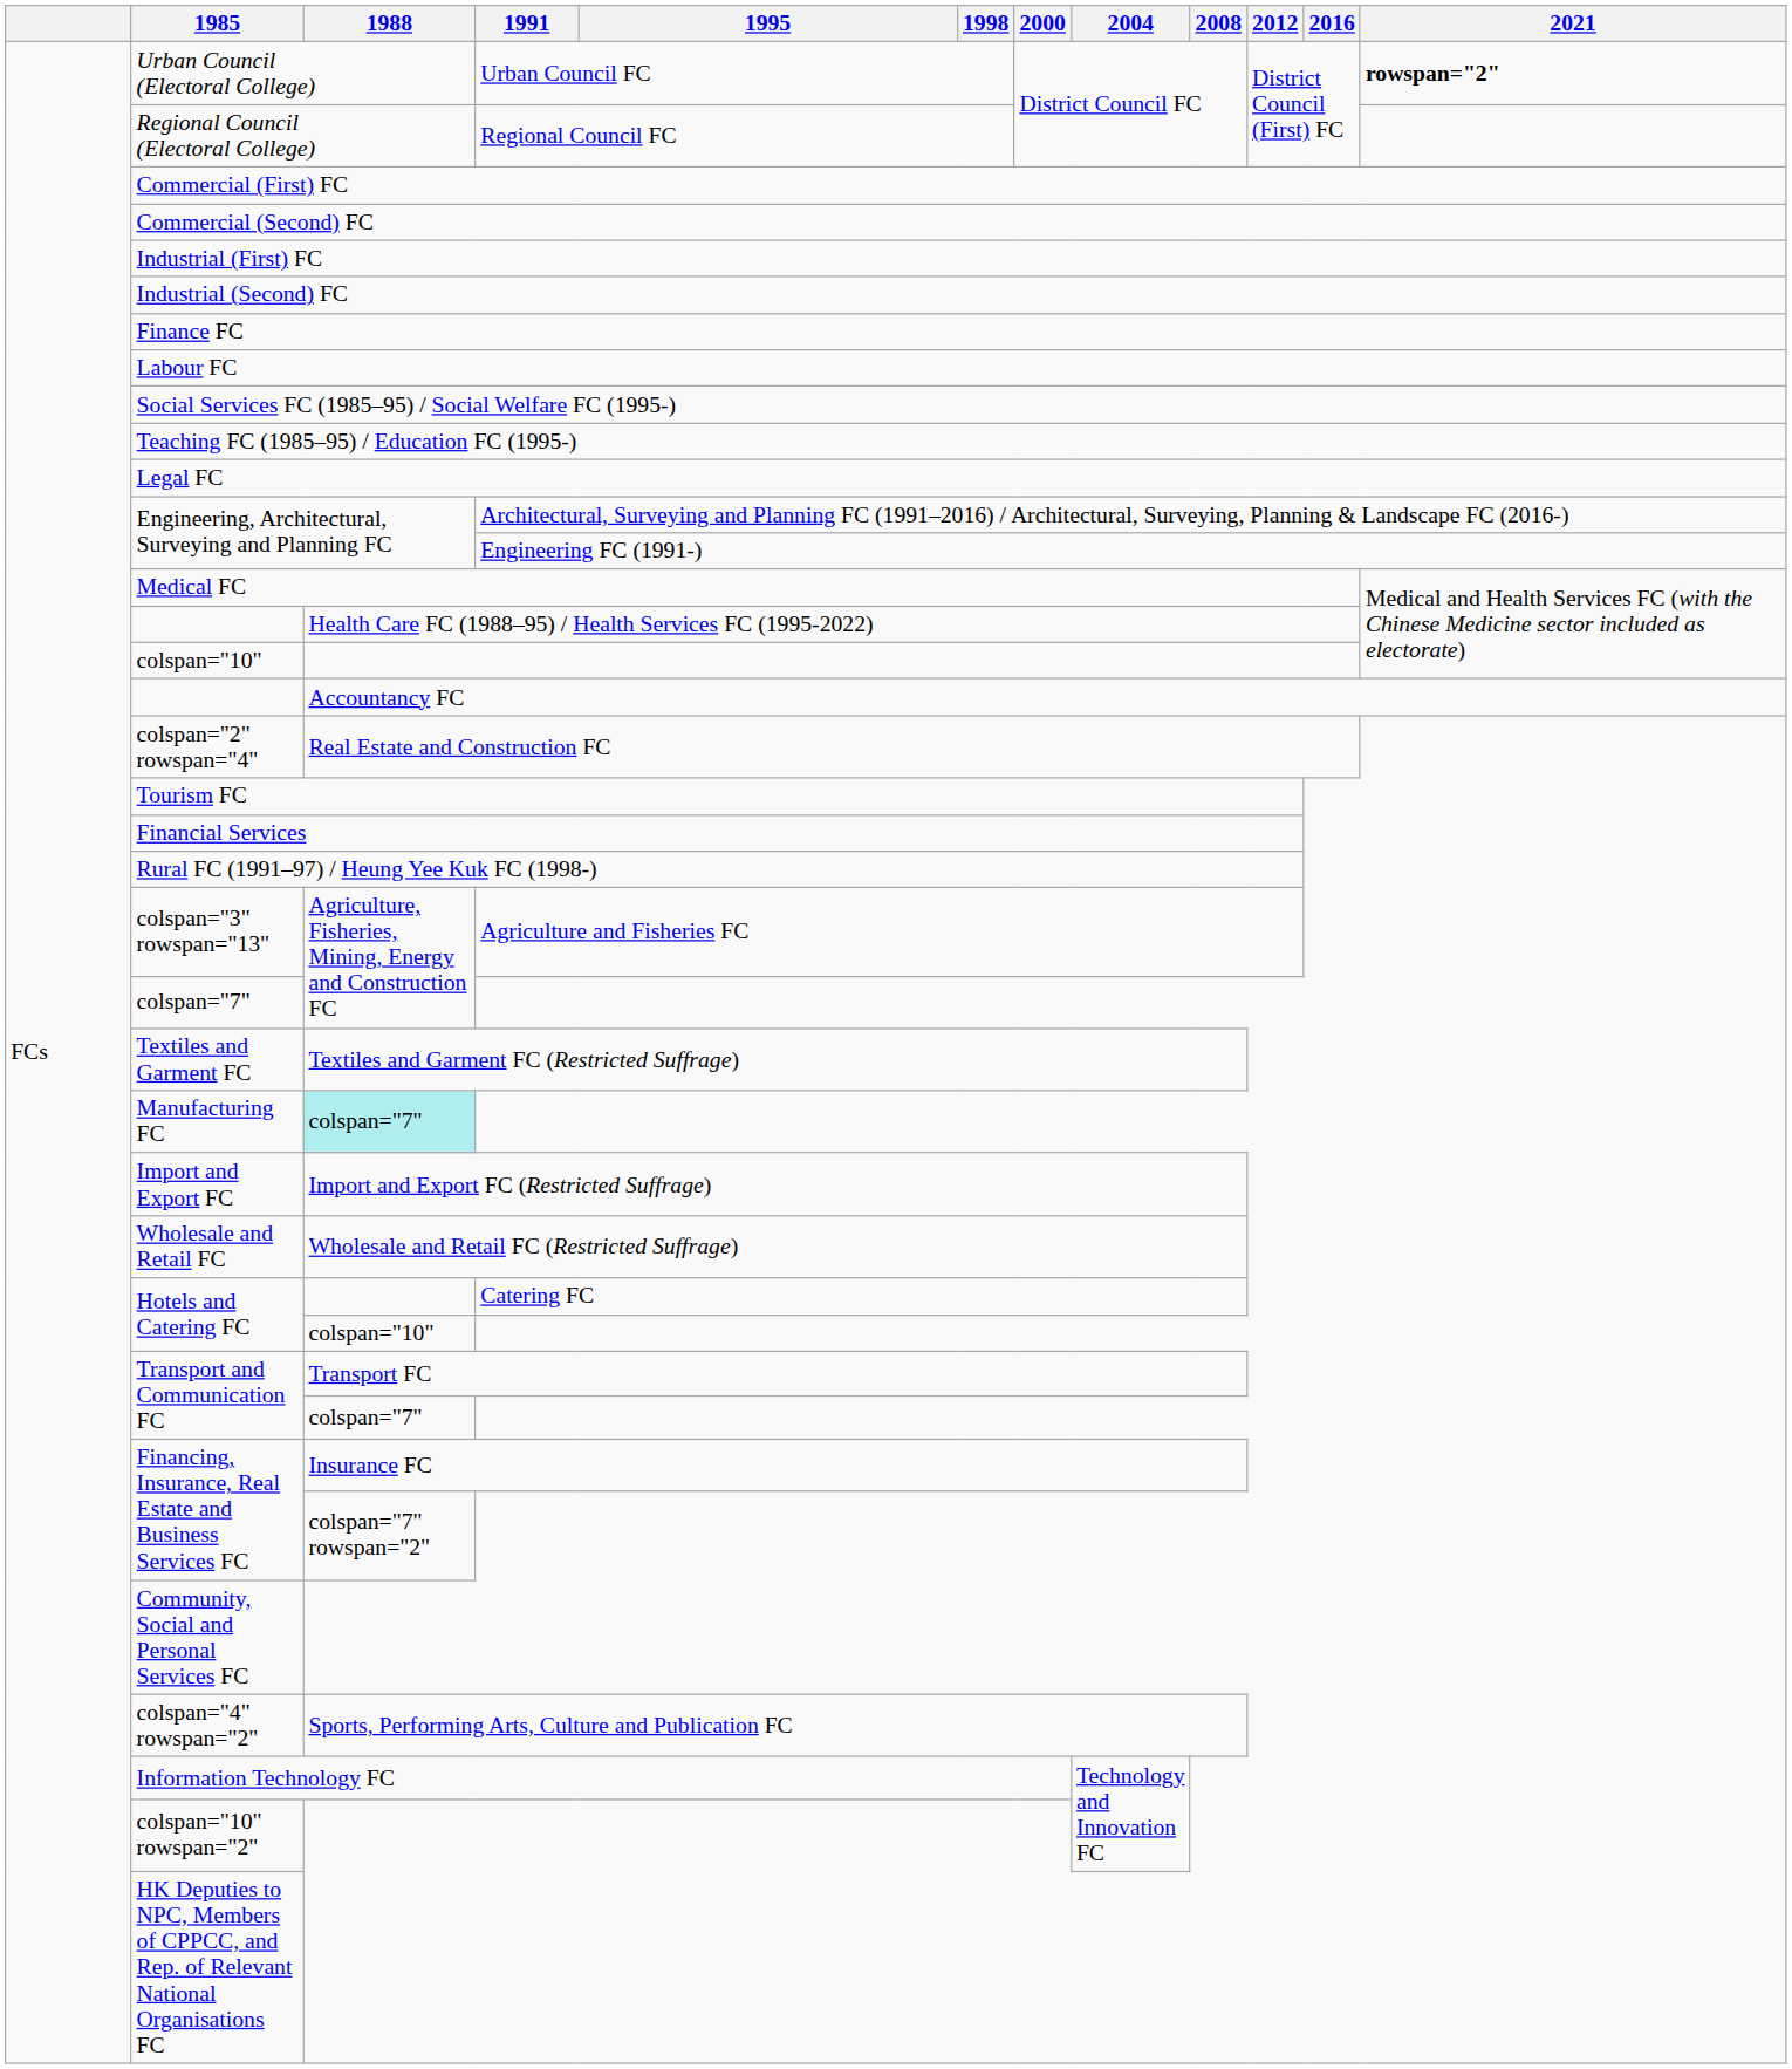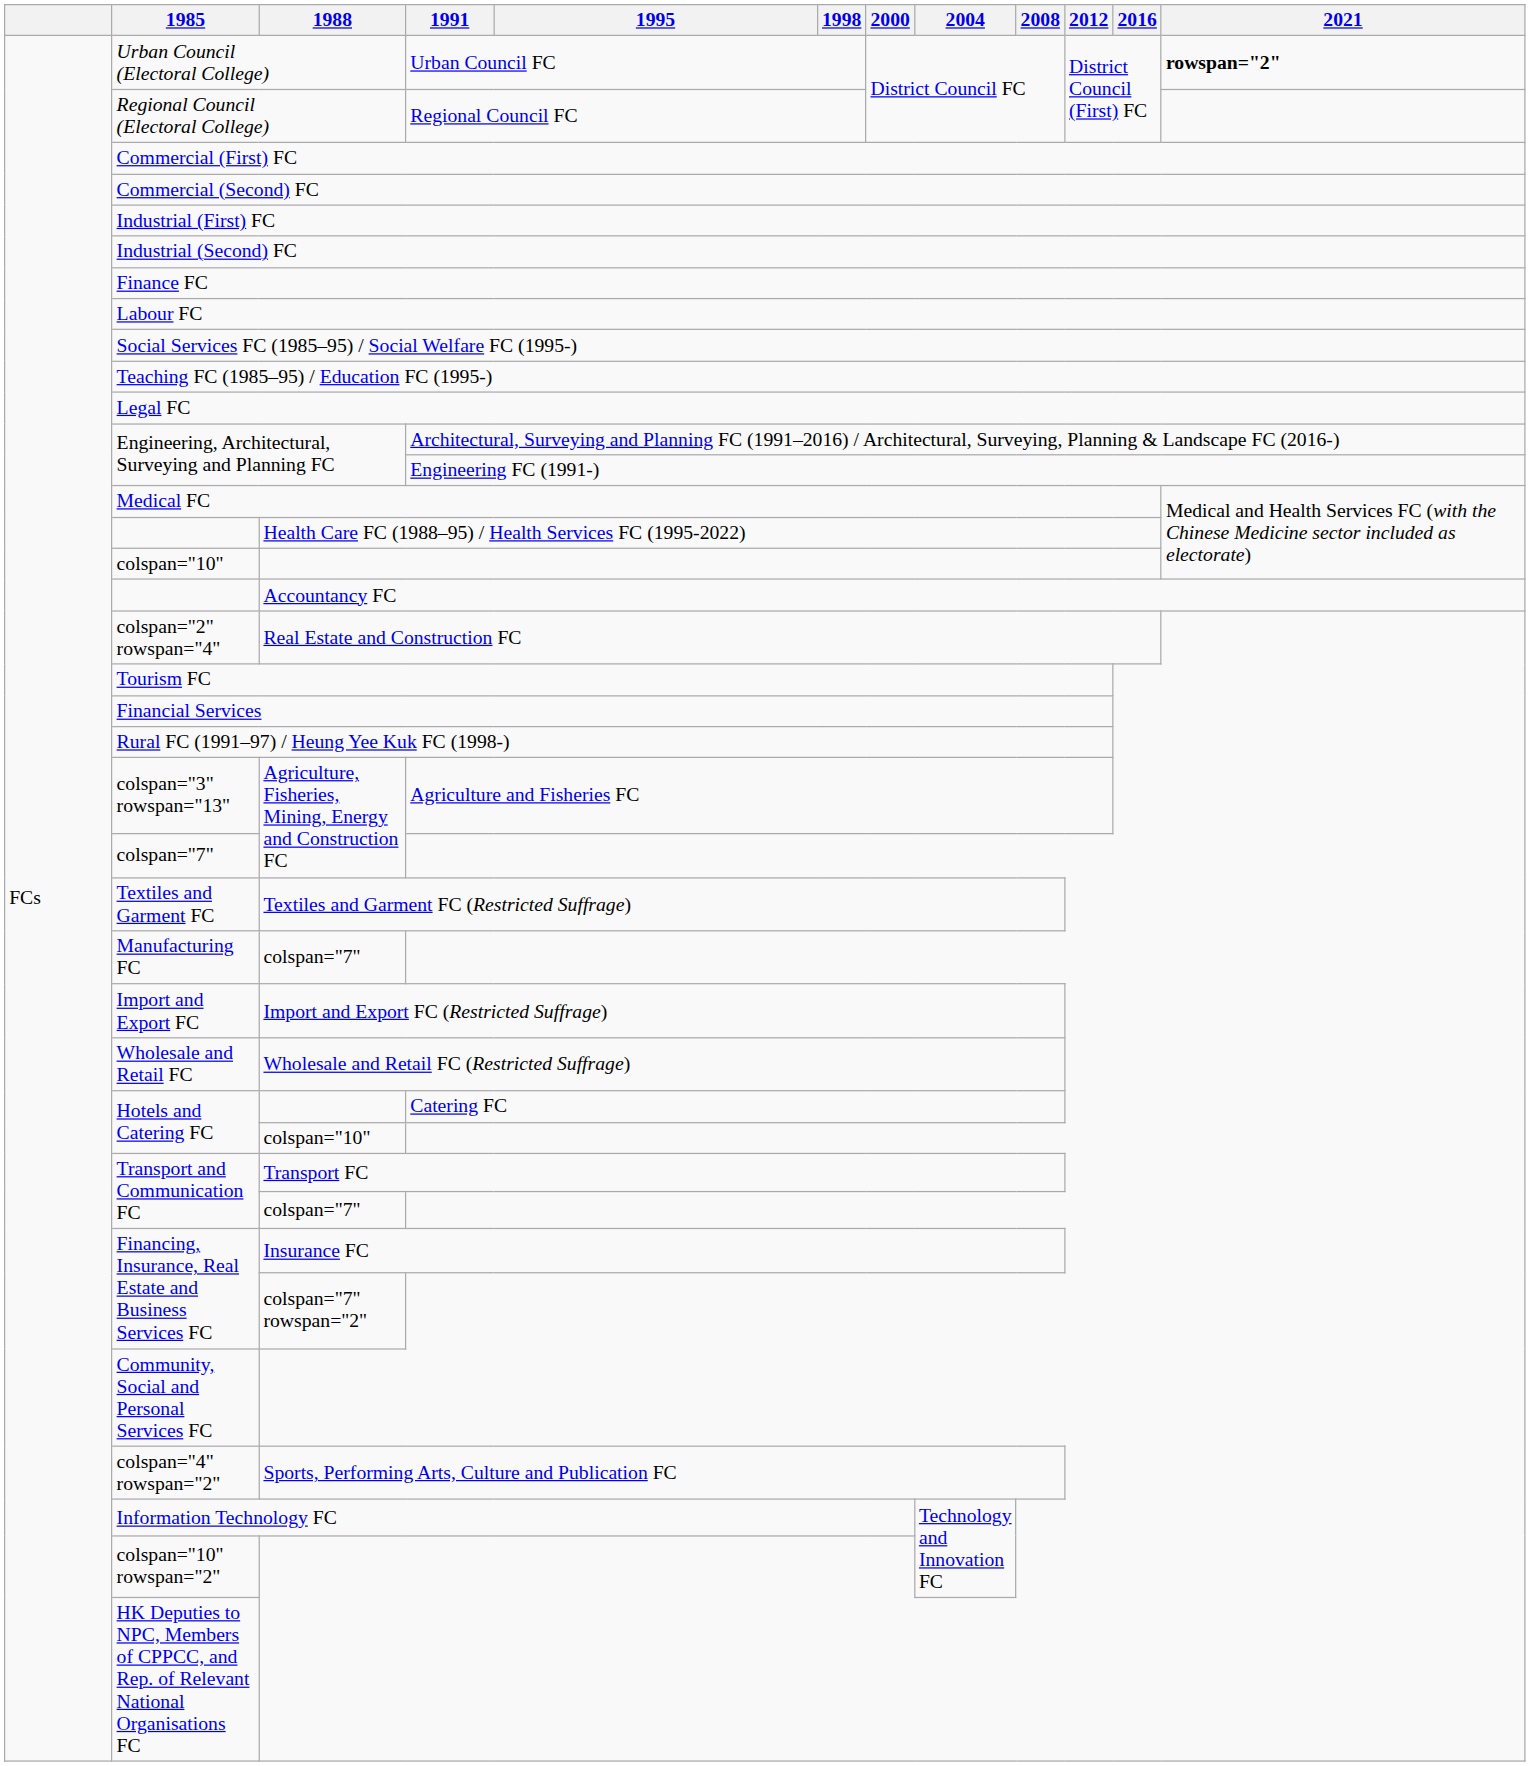Manufacturing FC | 1988: paleturquoise background -> no background
